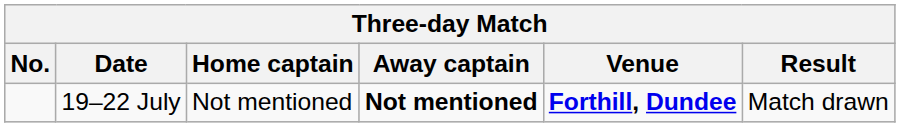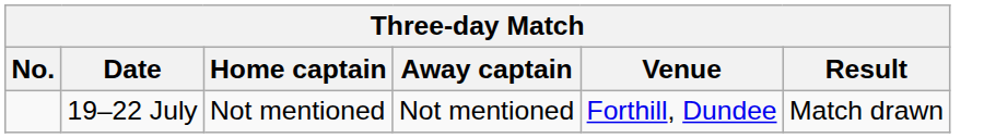19–22 July | Away captain: bold -> normal
19–22 July | Venue: bold -> normal
